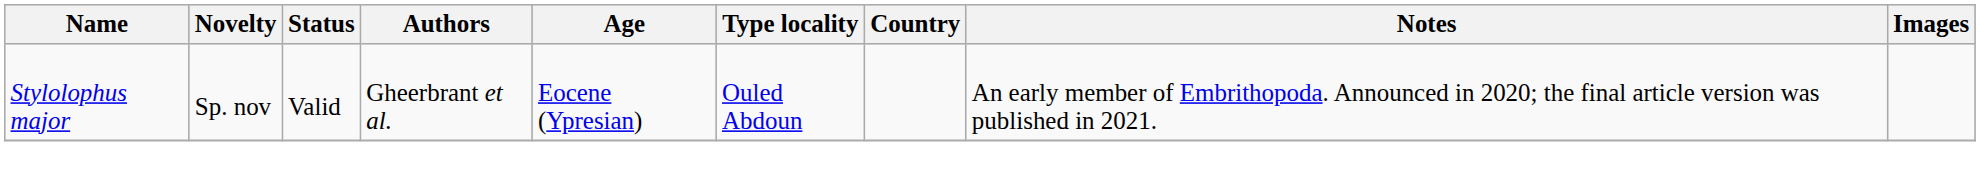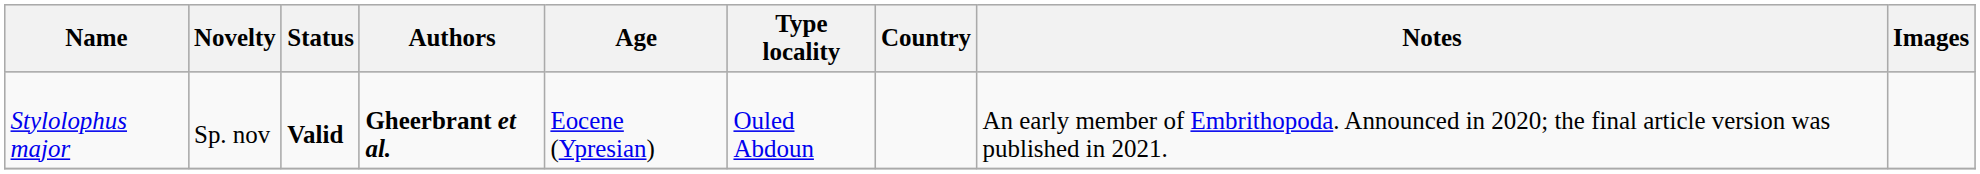Stylolophus major | Status: normal -> bold
Stylolophus major | Authors: normal -> bold
